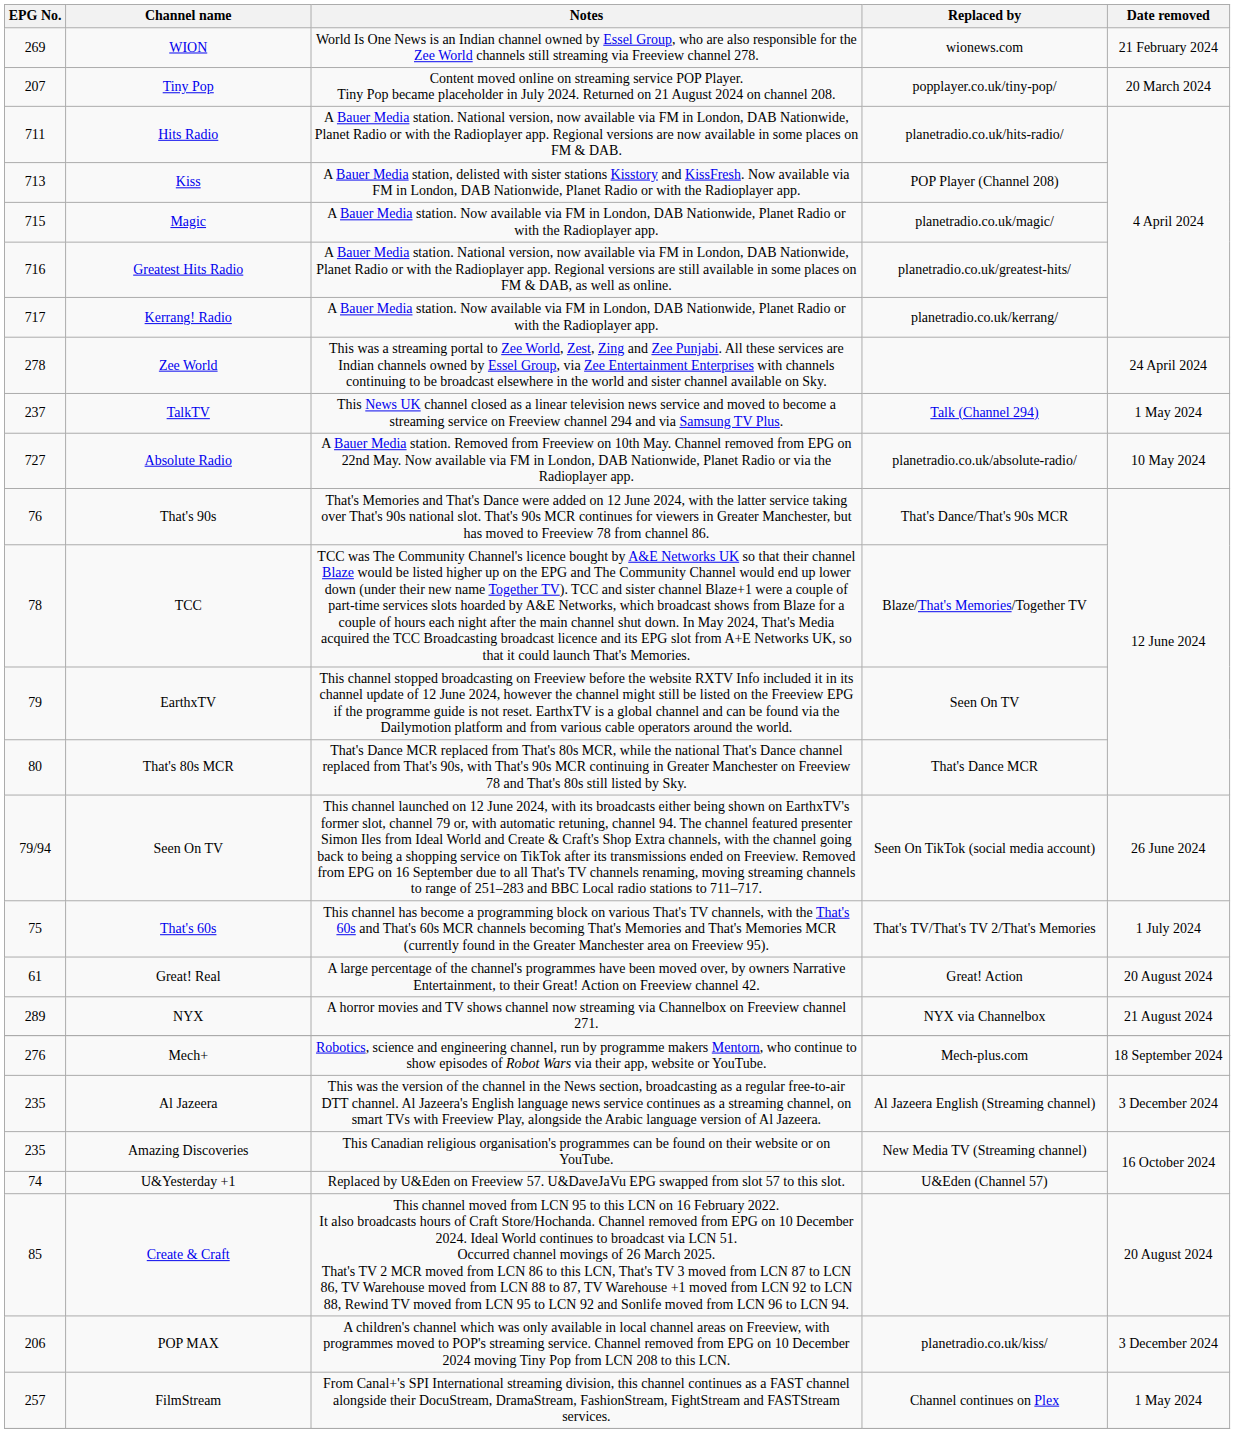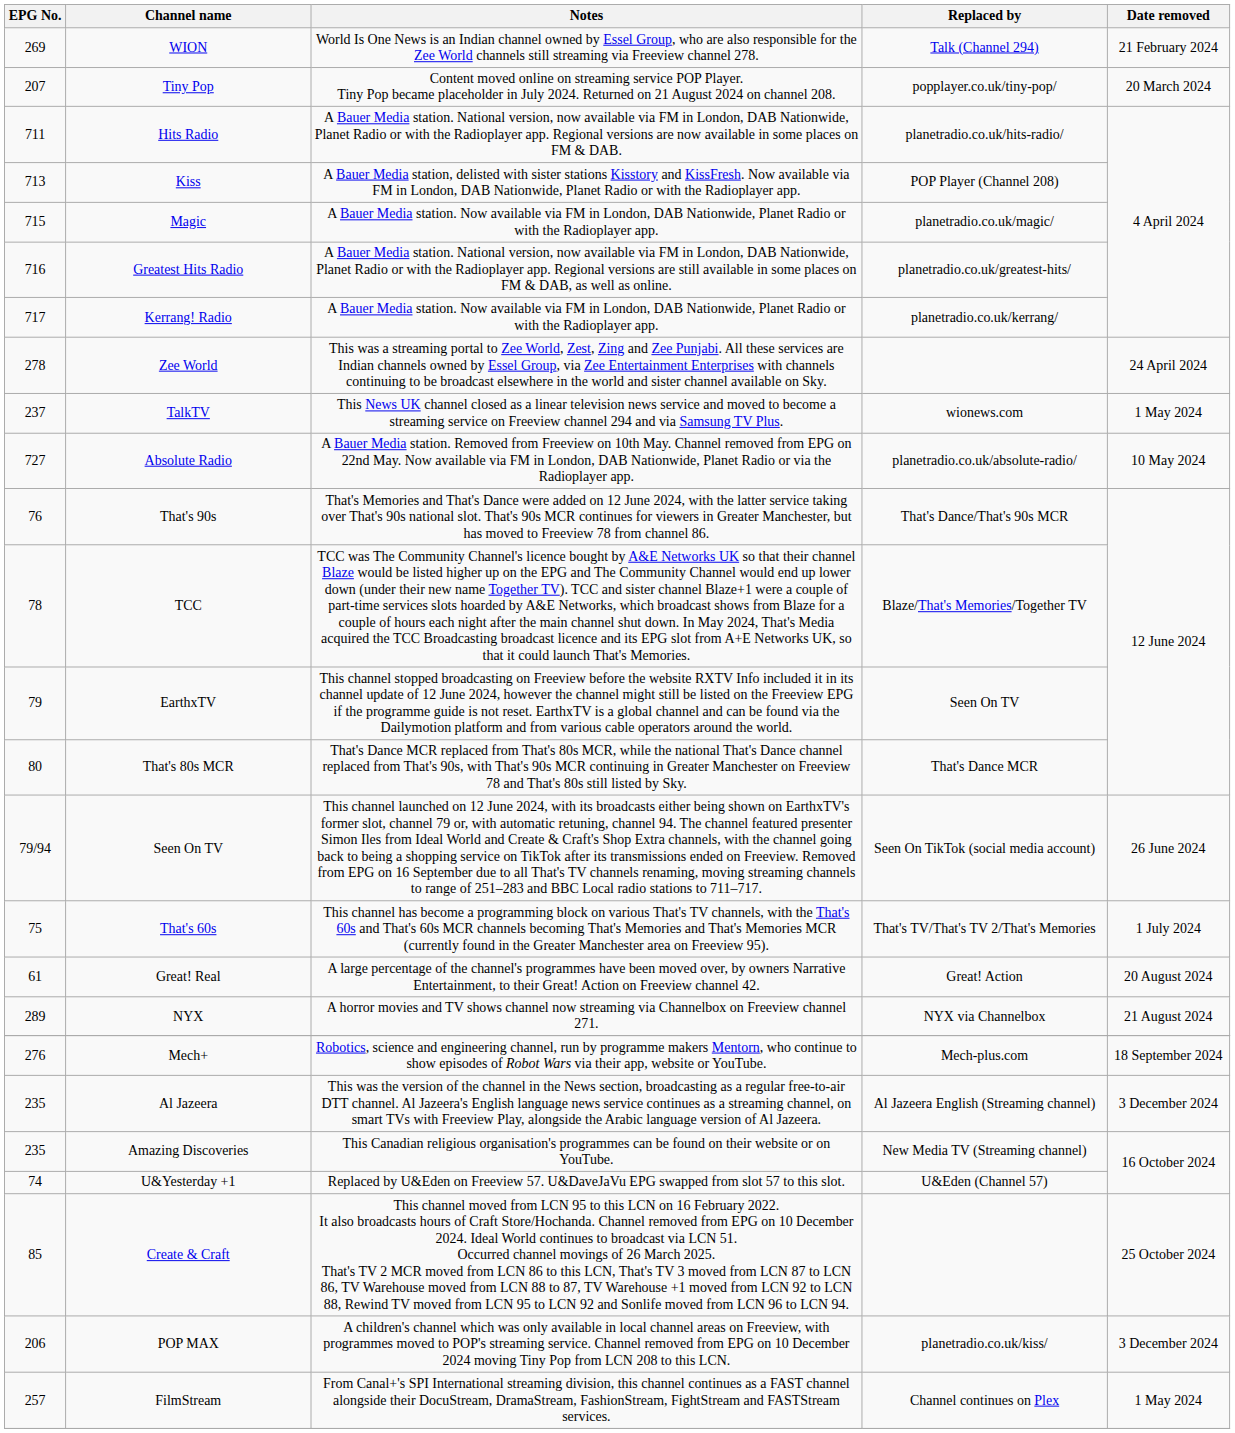WION | Replaced by: wionews.com -> Talk (Channel 294)
TalkTV | Replaced by: Talk (Channel 294) -> wionews.com
Create & Craft | Date removed: 20 August 2024 -> 25 October 2024
